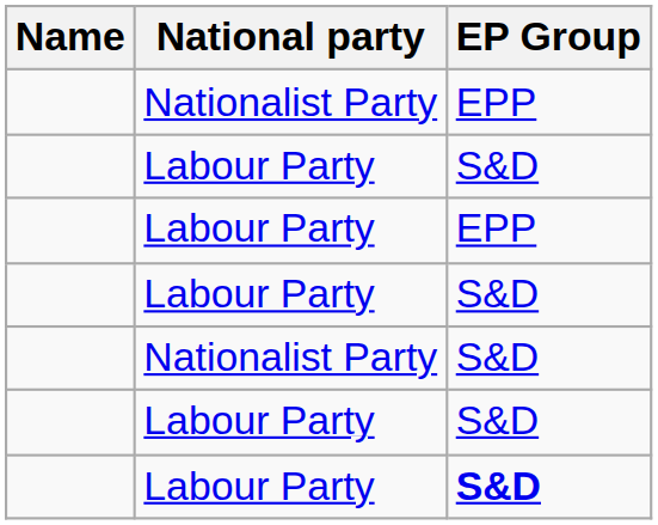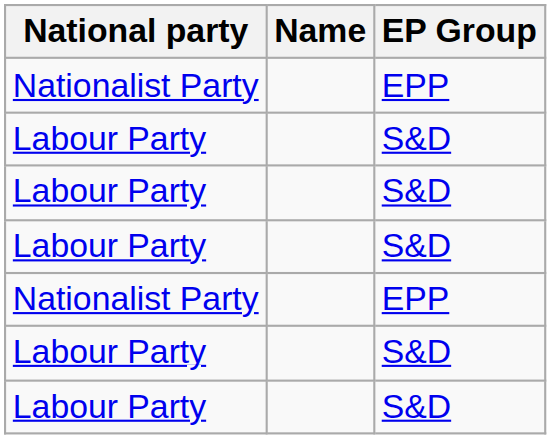columns swapped: Name <-> National party
row 4 | EP Group: EPP -> S&D
row 6 | EP Group: S&D -> EPP
row 8 | EP Group: bold -> normal
